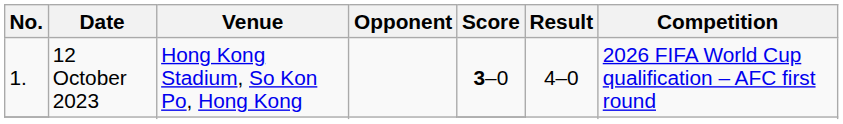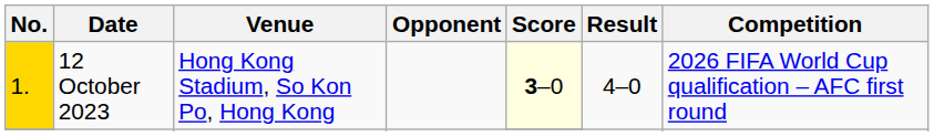row 2 | No.: no background -> gold background
row 2 | Score: no background -> lightyellow background
